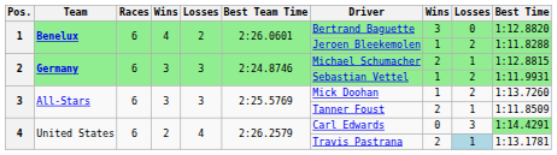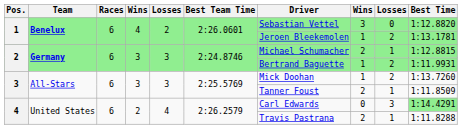row 2 | Driver: Bertrand Baguette -> Sebastian Vettel
row 3 | Best Time: 1:11.8288 -> 1:13.1781
row 5 | Driver: Sebastian Vettel -> Bertrand Baguette
row 9 | column 9: lightblue background -> no background
row 9 | Best Time: 1:13.1781 -> 1:11.8288
